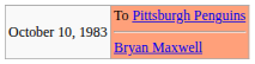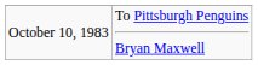October 10, 1983 | column 2: lightsalmon background -> no background
